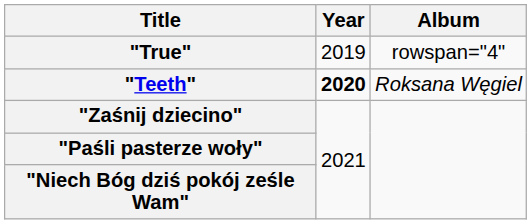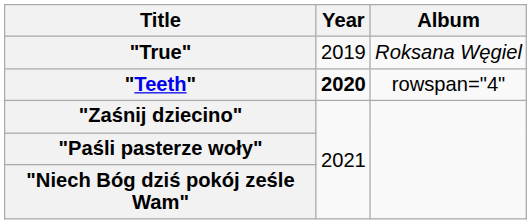"True" | Album: rowspan="4" -> Roksana Węgiel
"Teeth" | Album: Roksana Węgiel -> rowspan="4"
